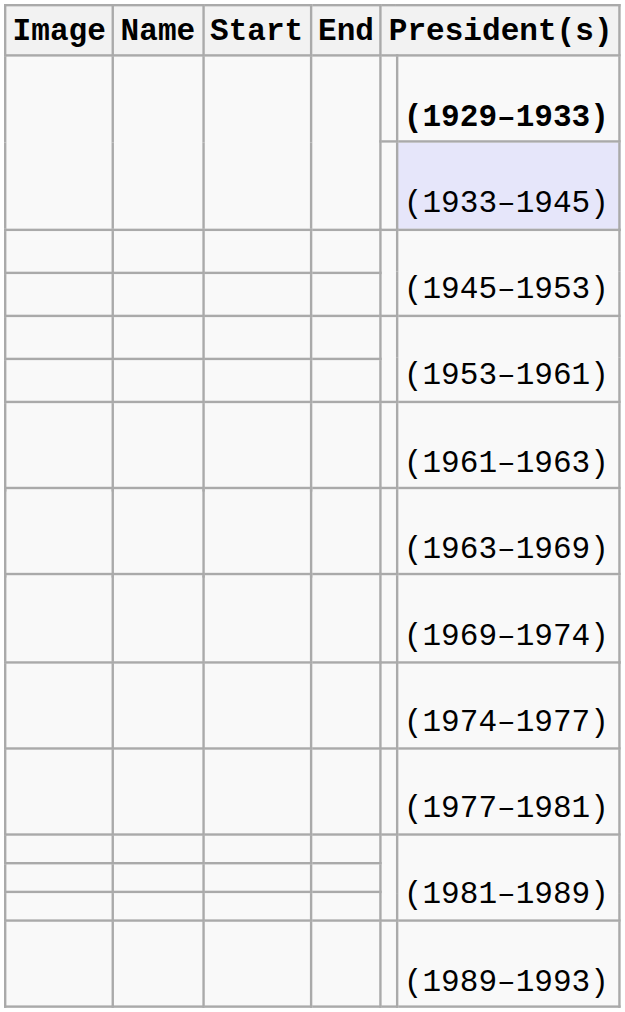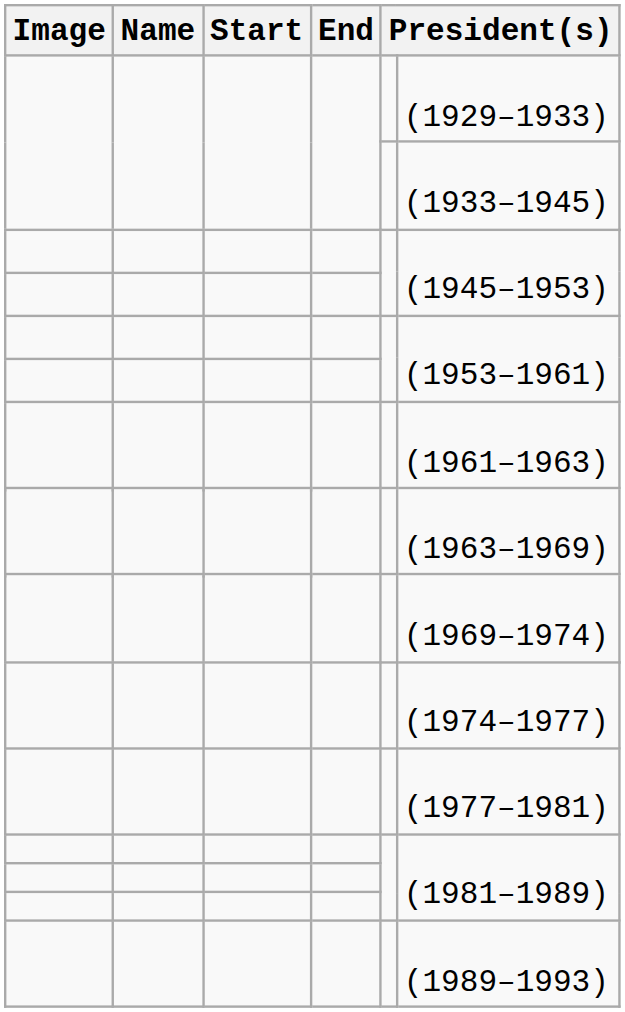row 2 | column 6: bold -> normal
row 3 | column 6: lavender background -> no background
